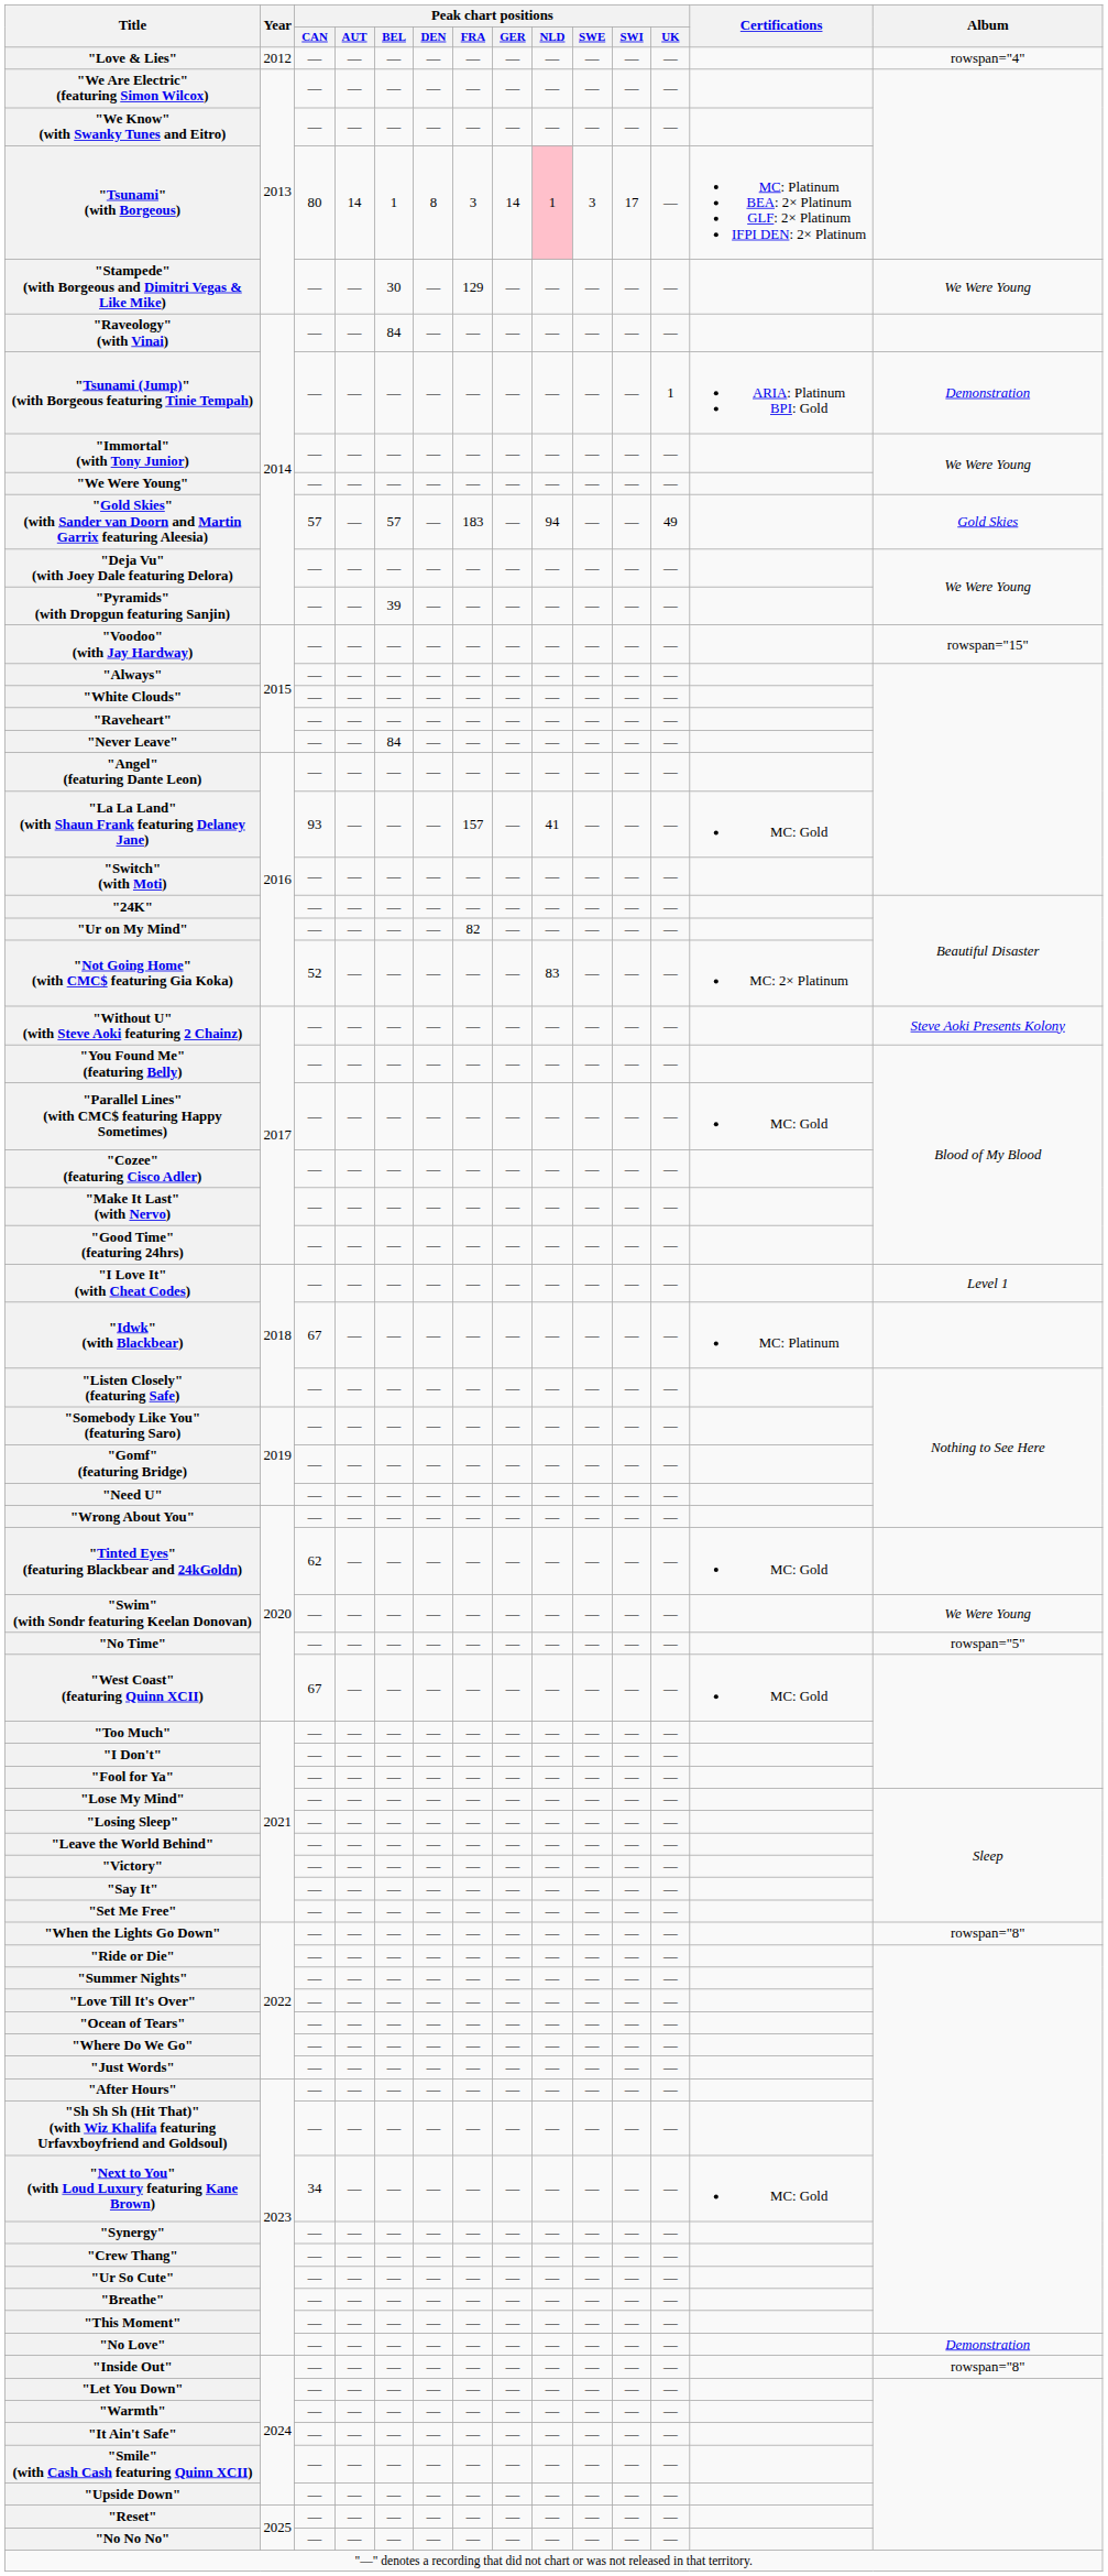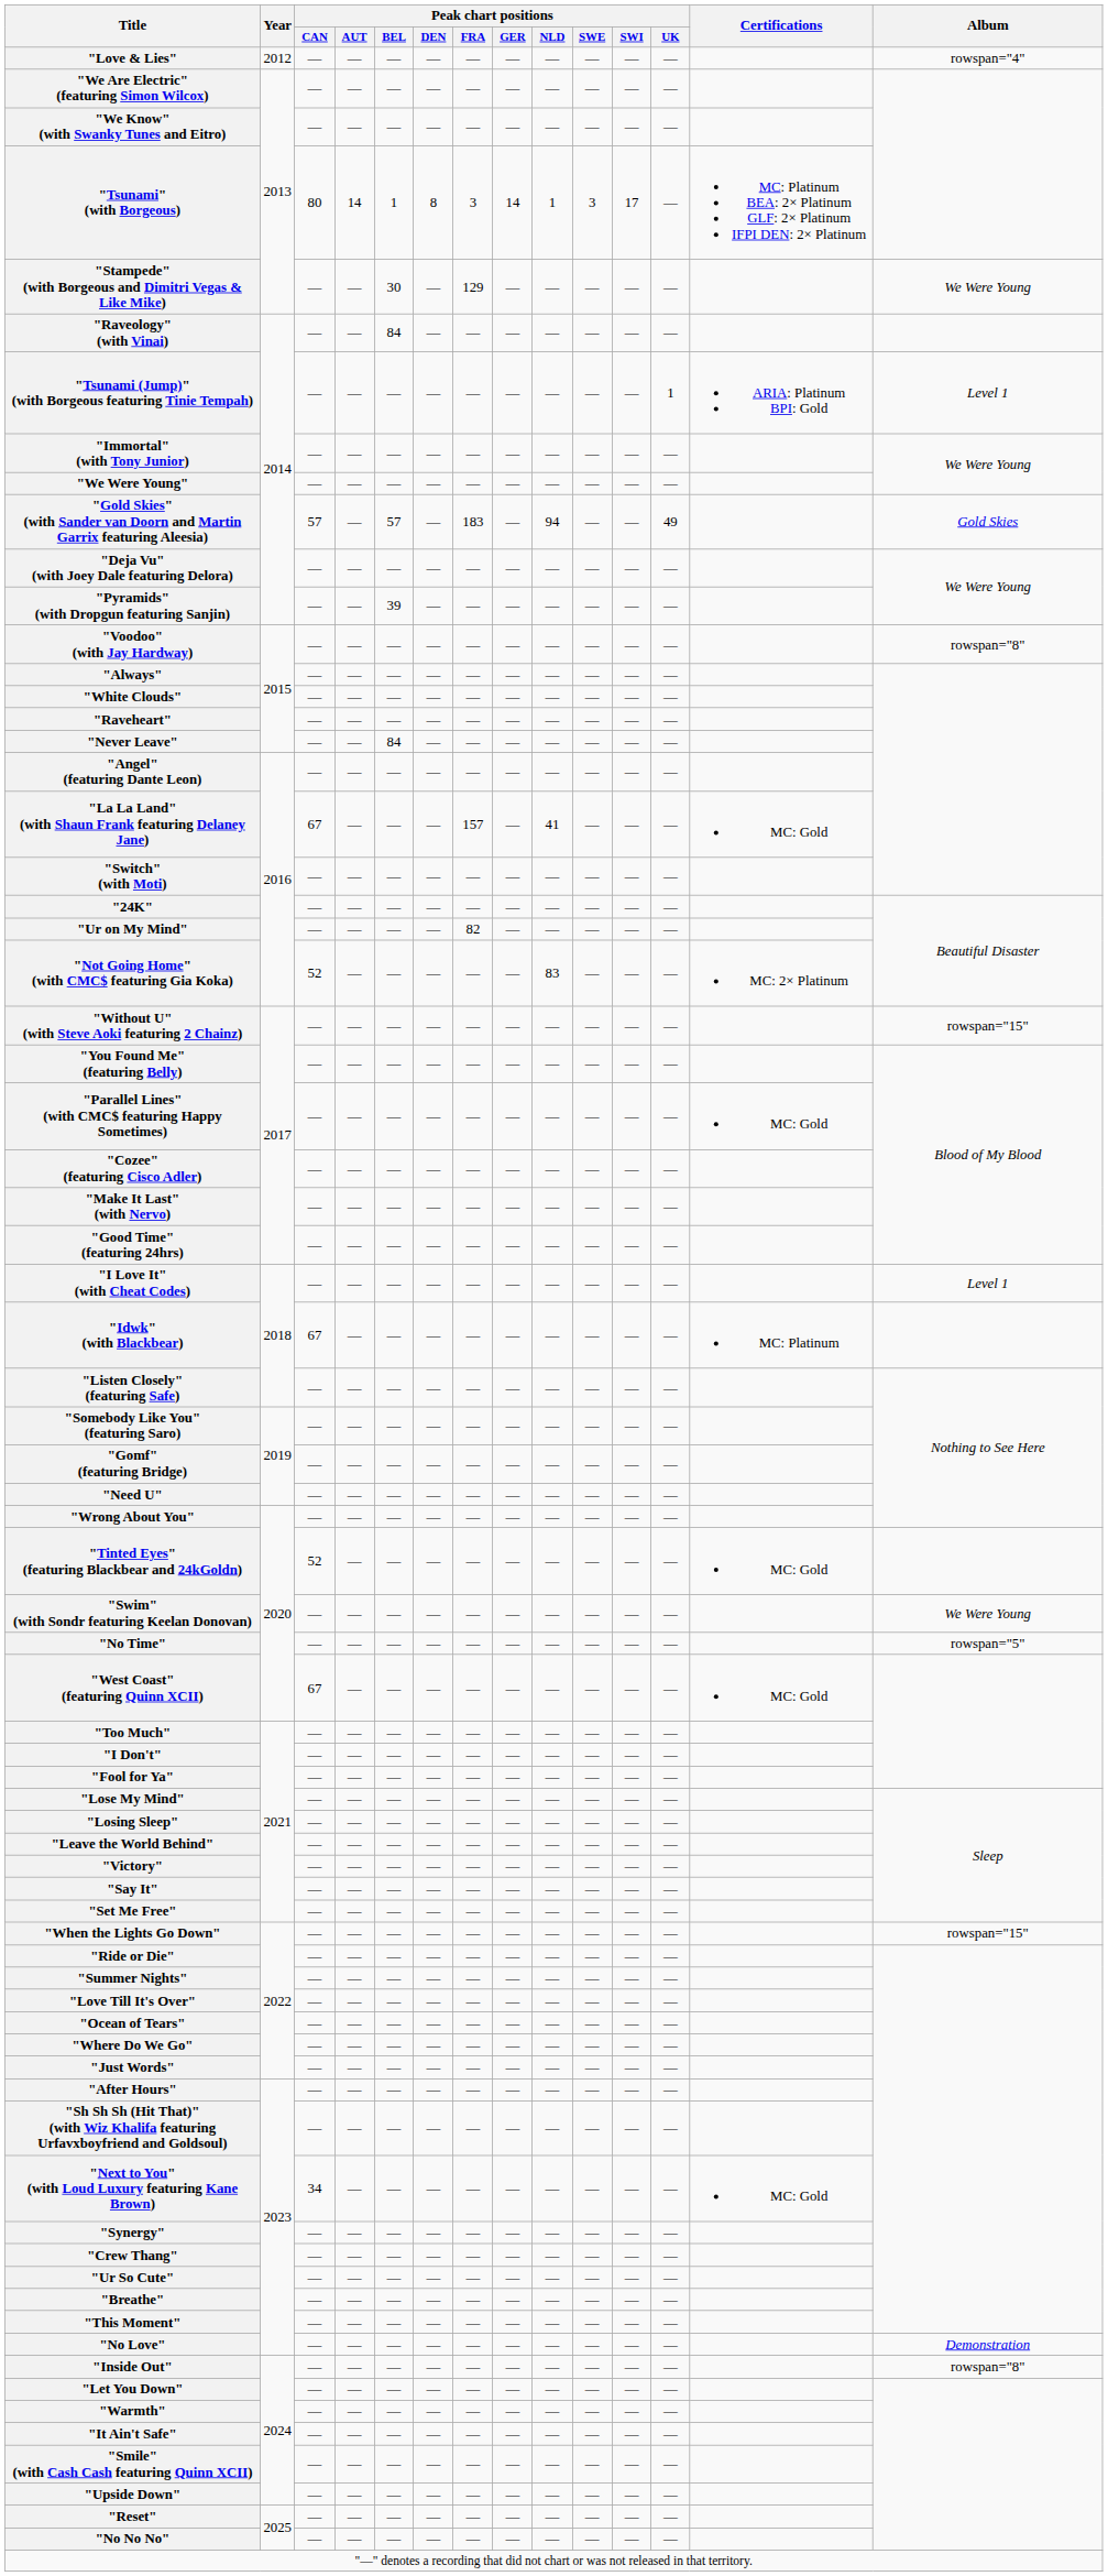"Tsunami" (with Borgeous) | Peak chart positions / NLD: pink background -> no background
"Tsunami (Jump)" (with Borgeous featuring Tinie Tempah) | Album: Demonstration -> Level 1
"Voodoo" (with Jay Hardway) | Album: rowspan="15" -> rowspan="8"
"La La Land" (with Shaun Frank featuring Delaney Jane) | Peak chart positions / CAN: 93 -> 67
"Without U" (with Steve Aoki featuring 2 Chainz) | Album: Steve Aoki Presents Kolony -> rowspan="15"
"Tinted Eyes" (featuring Blackbear and 24kGoldn) | Peak chart positions / CAN: 62 -> 52
"When the Lights Go Down" | Album: rowspan="8" -> rowspan="15"
